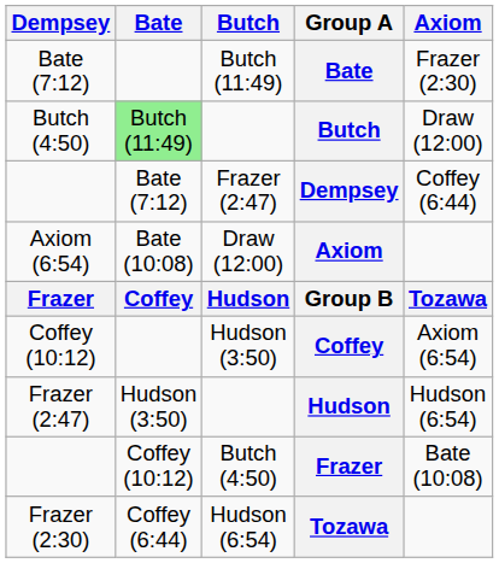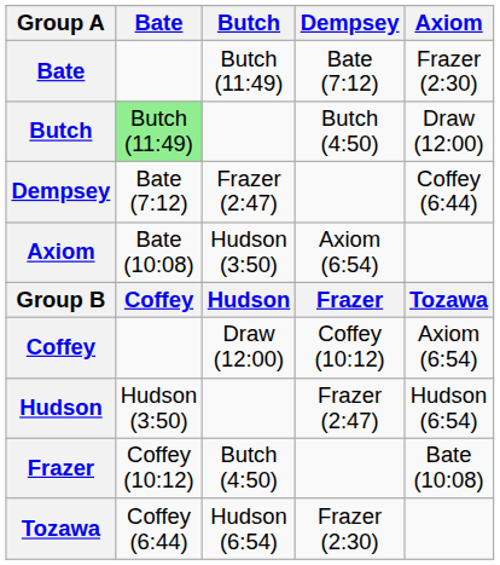columns swapped: Group A <-> Dempsey
row 5 | Butch: Draw (12:00) -> Hudson (3:50)
row 7 | Butch: Hudson (3:50) -> Draw (12:00)
